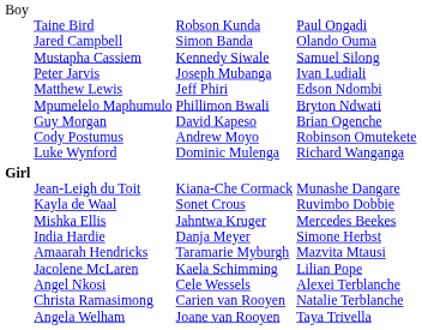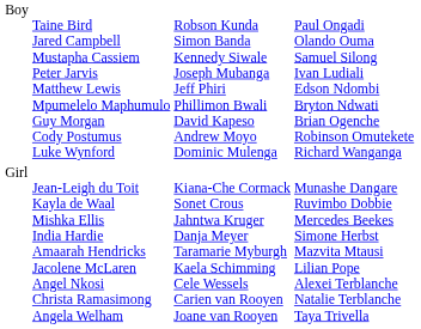Girl | column 1: bold -> normal
